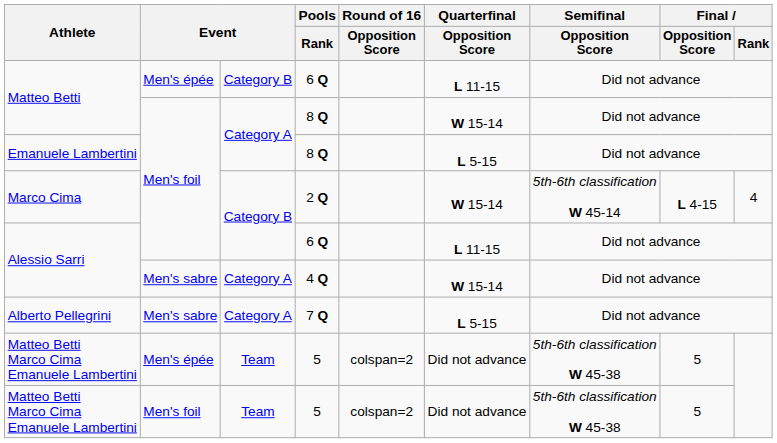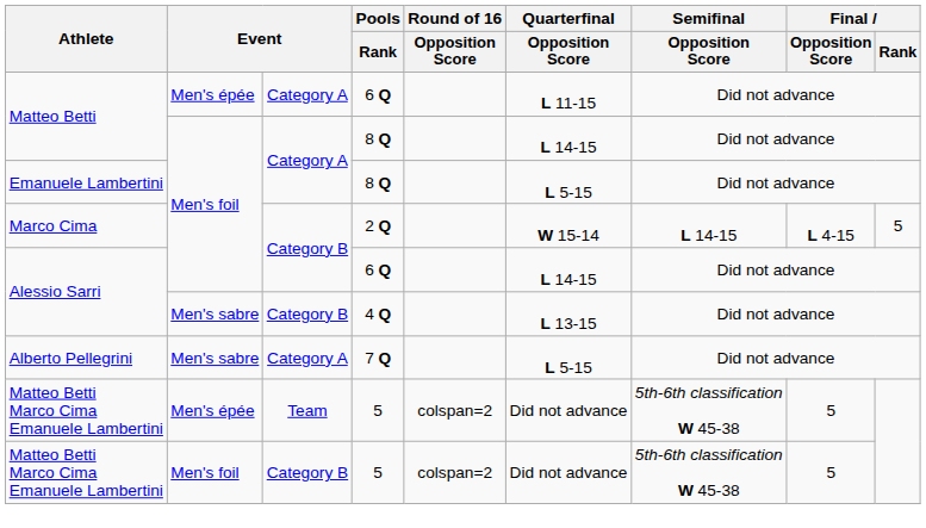Matteo Betti / Men's épée | column 3: Category B -> Category A
Matteo Betti / Men's foil | Quarterfinal / Opposition Score: W 15-14 -> L 14-15
Marco Cima | Semifinal / Opposition Score: 5th-6th classification W 45-14 -> L 14-15
Marco Cima | Final / Rank: 4 -> 5
Alessio Sarri / Men's foil | Quarterfinal / Opposition Score: L 11-15 -> L 14-15
Alessio Sarri / Men's sabre | column 3: Category A -> Category B
Alessio Sarri / Men's sabre | Quarterfinal / Opposition Score: W 15-14 -> L 13-15
Matteo Betti Marco Cima Emanuele Lambertini / Men's foil | column 3: Team -> Category B
